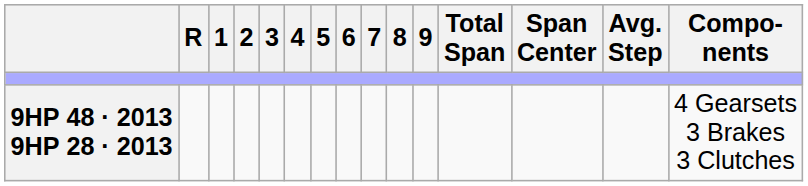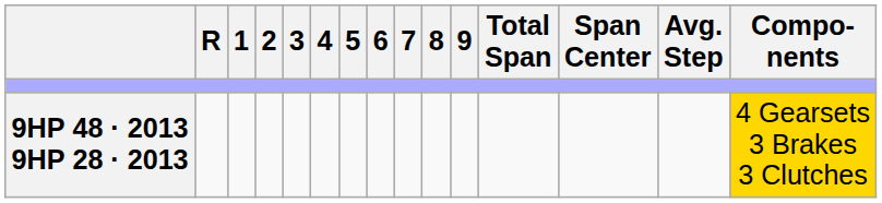9HP 48 · 2013 9HP 28 · 2013 | Compo- nents: no background -> gold background
